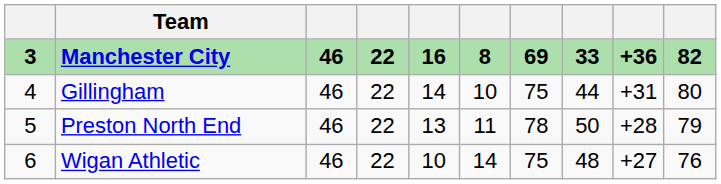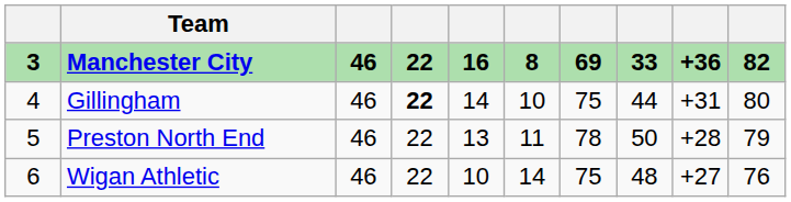Gillingham | column 4: normal -> bold
